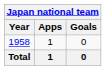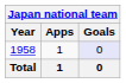1958 | Goals: no background -> lavender background
